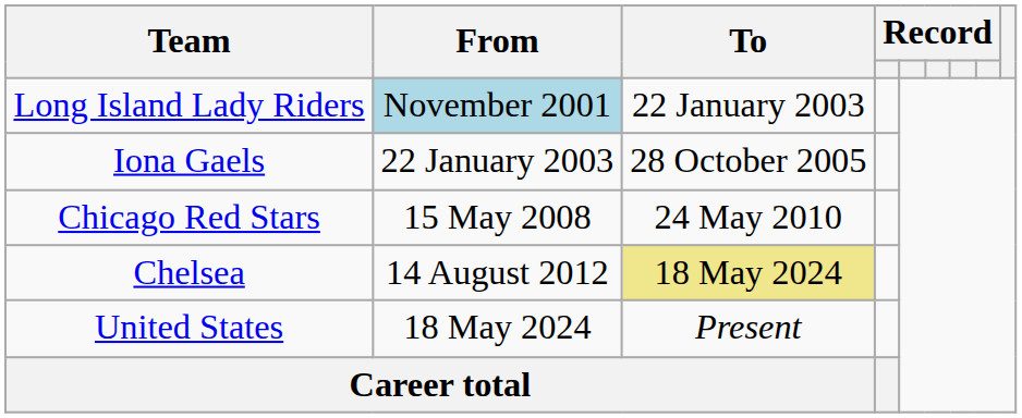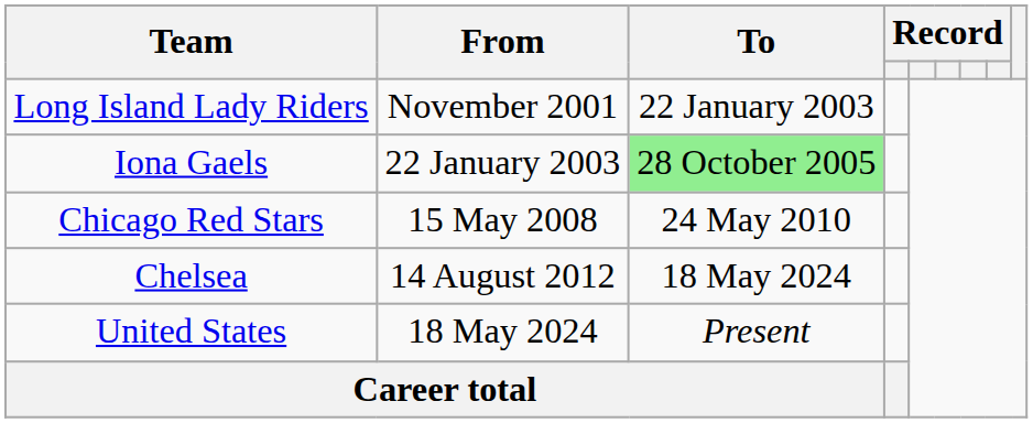Long Island Lady Riders | From: lightblue background -> no background
Iona Gaels | To: no background -> lightgreen background
Chelsea | To: khaki background -> no background
